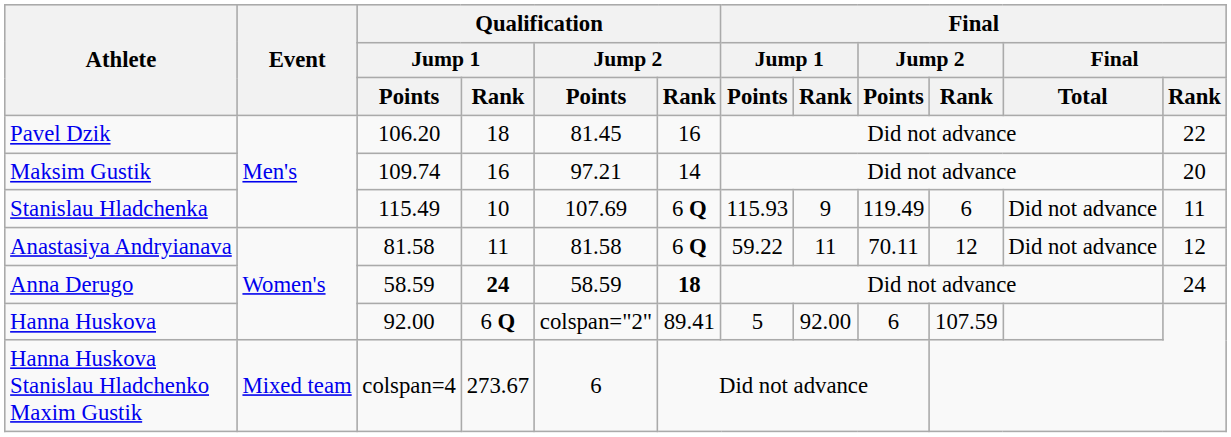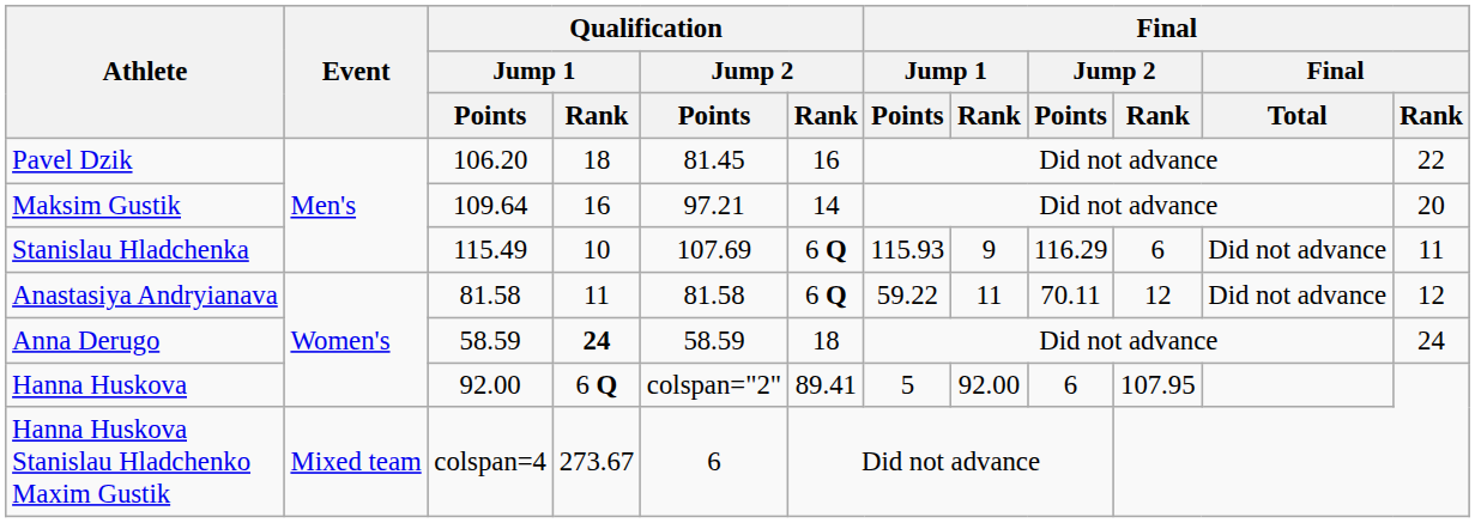Maksim Gustik | Qualification / Jump 1 / Points: 109.74 -> 109.64
Stanislau Hladchenka | Final / Jump 2 / Points: 119.49 -> 116.29
Anna Derugo | Qualification / Jump 2 / Rank: bold -> normal
Hanna Huskova | Final / Jump 2 / Rank: 107.59 -> 107.95
